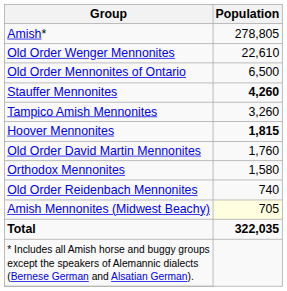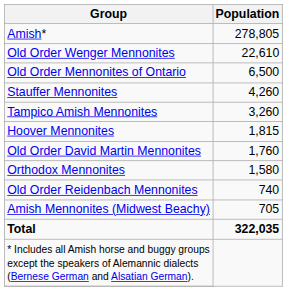Stauffer Mennonites | Population: bold -> normal
Hoover Mennonites | Population: bold -> normal
Amish Mennonites (Midwest Beachy) | Population: lightyellow background -> no background
